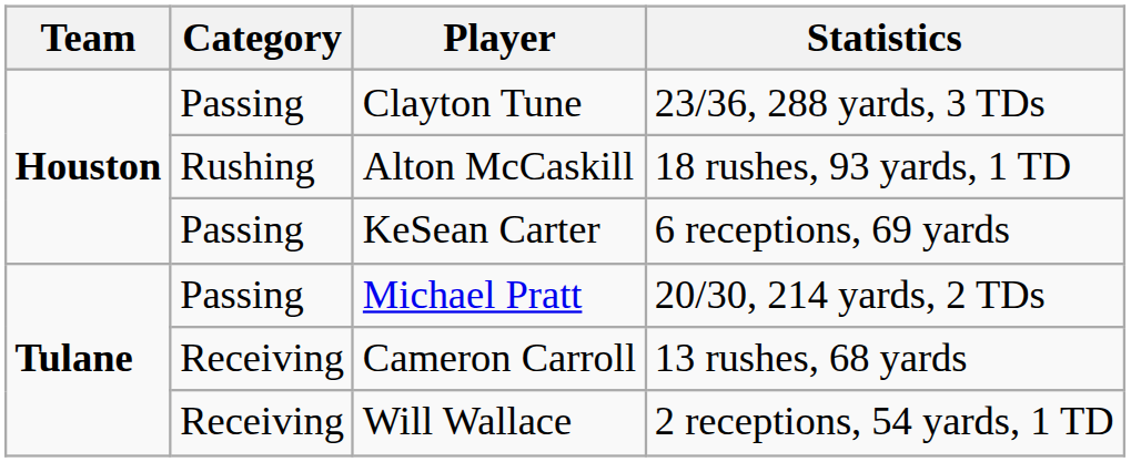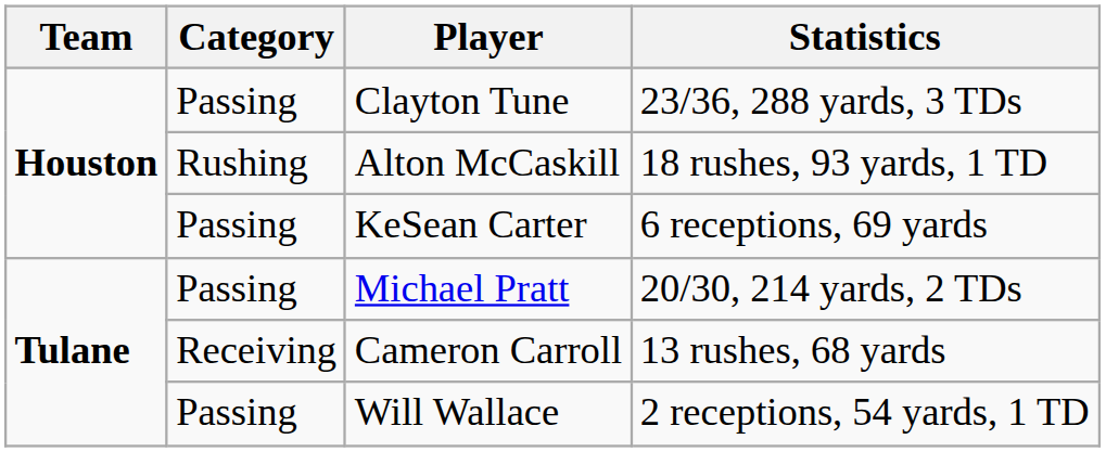Will Wallace | Category: Receiving -> Passing
